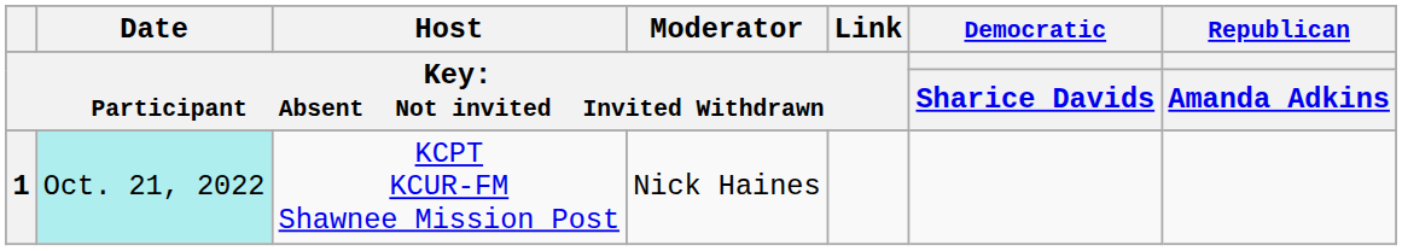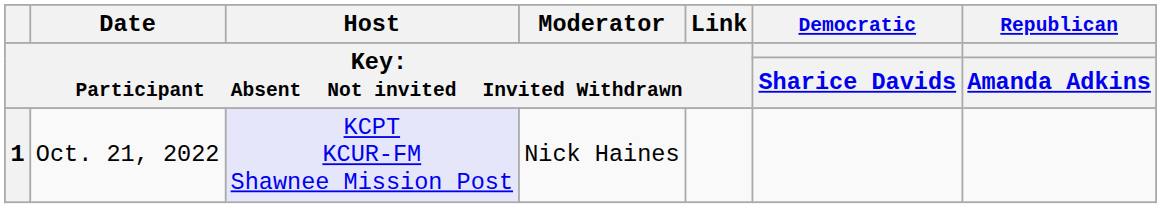1 | column 2: paleturquoise background -> no background
1 | column 3: no background -> lavender background
